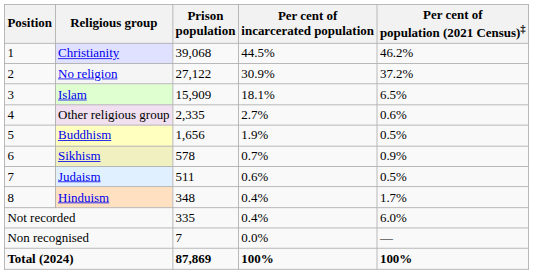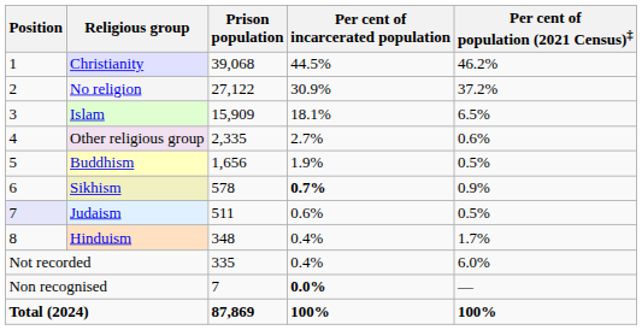Sikhism | Per cent of incarcerated population: normal -> bold
Judaism | Position: no background -> lavender background
Non recognised | Per cent of incarcerated population: normal -> bold
